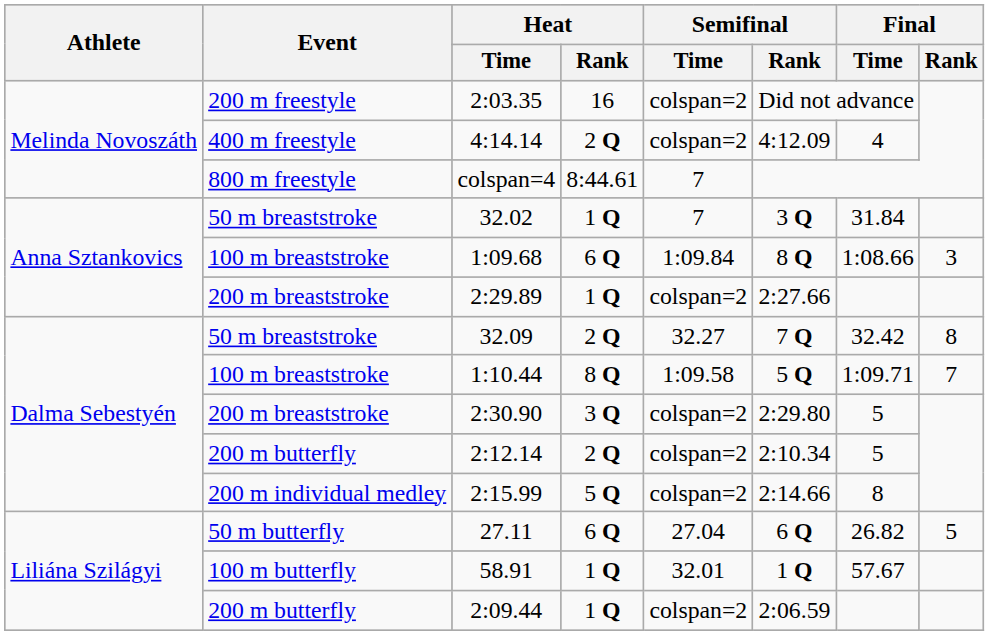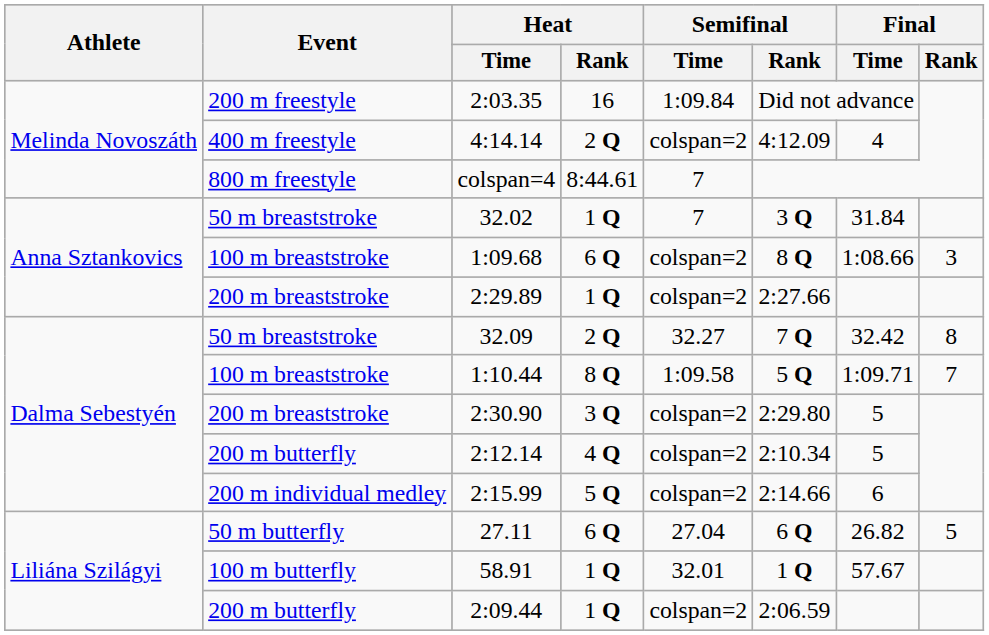2:03.35 | Semifinal / Time: colspan=2 -> 1:09.84
1:09.68 | Semifinal / Time: 1:09.84 -> colspan=2
2:12.14 | Heat / Rank: 2 Q -> 4 Q
2:15.99 | Final / Time: 8 -> 6
